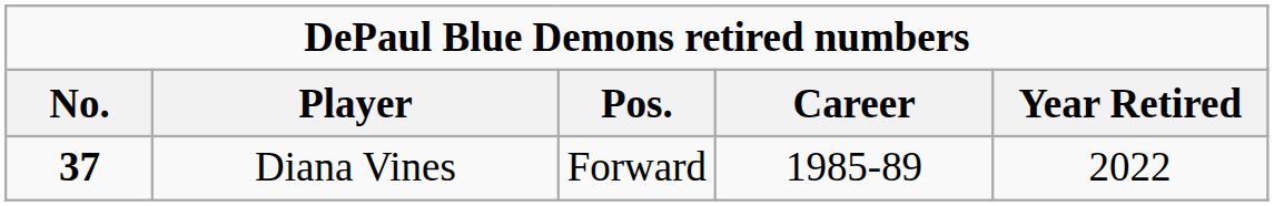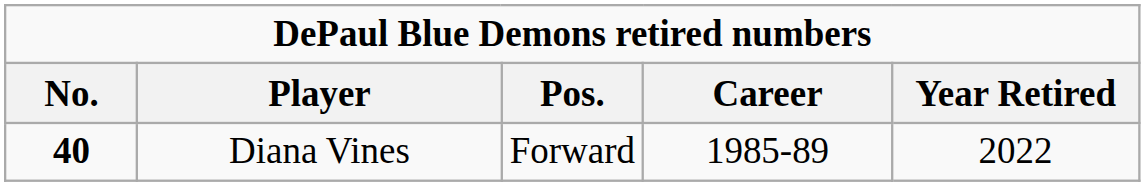Diana Vines | No.: 37 -> 40
